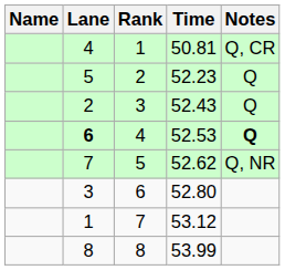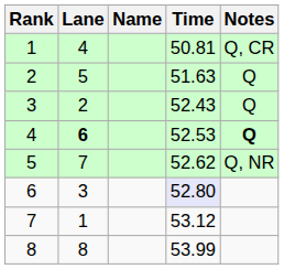columns swapped: Rank <-> Name
row 3 | Time: 52.23 -> 51.63
row 7 | Time: no background -> lavender background
